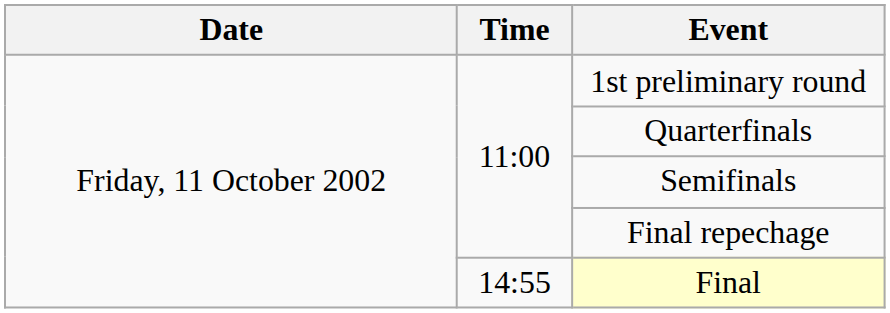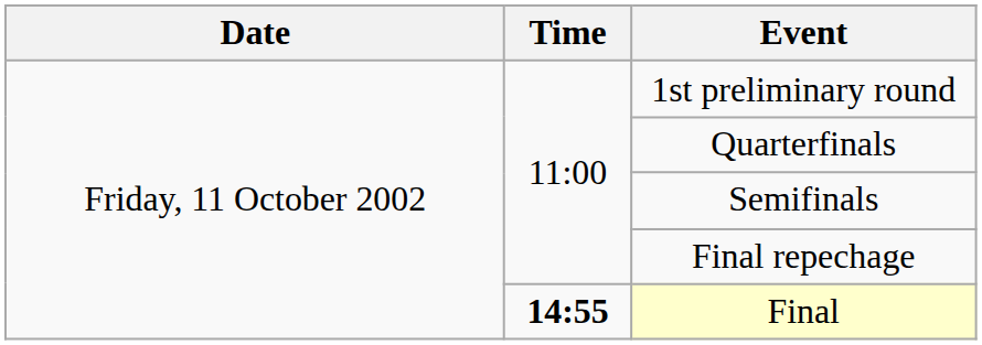Final | Time: normal -> bold
